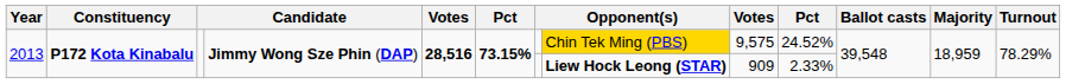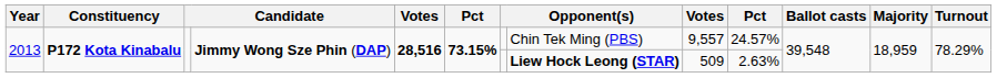row 2 | column 8: gold background -> no background
row 2 | column 9: 9,575 -> 9,557
row 2 | column 10: 24.52% -> 24.57%
row 3 | column 9: 909 -> 509
row 3 | column 10: 2.33% -> 2.63%
